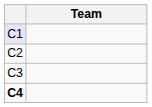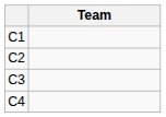C1 | column 1: lavender background -> no background
C4 | column 1: bold -> normal
